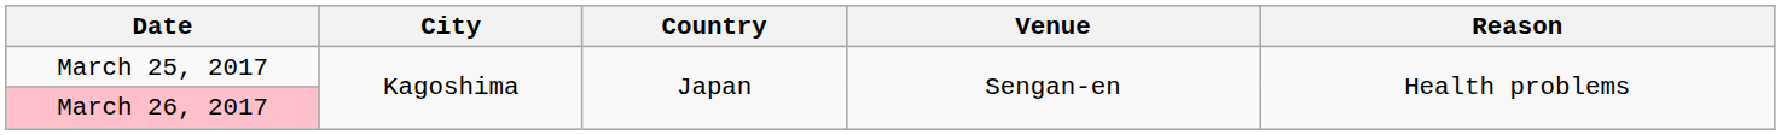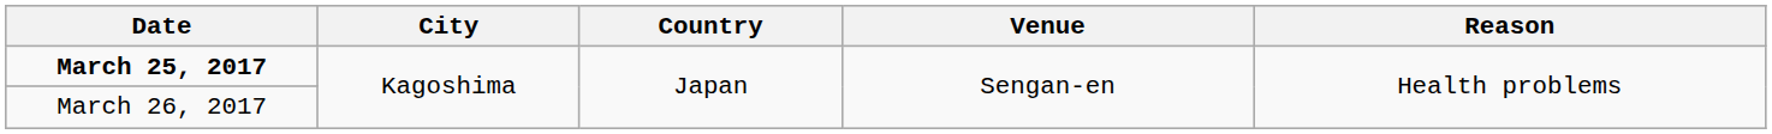March 25, 2017 | Date: normal -> bold
March 26, 2017 | Date: pink background -> no background
